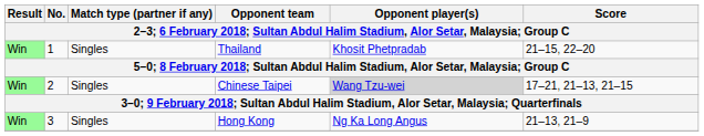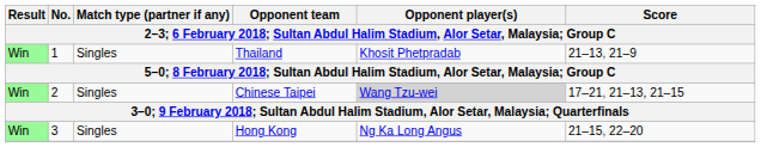Thailand | Score: 21–15, 22–20 -> 21–13, 21–9
Hong Kong | Score: 21–13, 21–9 -> 21–15, 22–20
